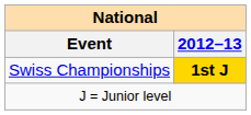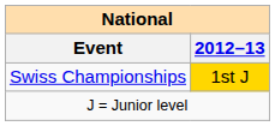Swiss Championships | 2012–13: bold -> normal
